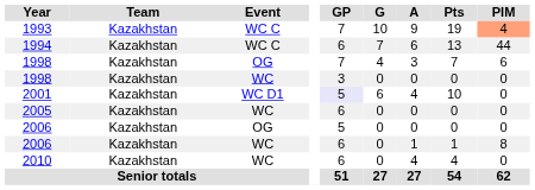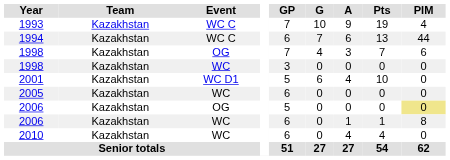1993 | PIM: lightsalmon background -> no background
2001 | GP: lavender background -> no background
2006 / OG | PIM: no background -> khaki background
